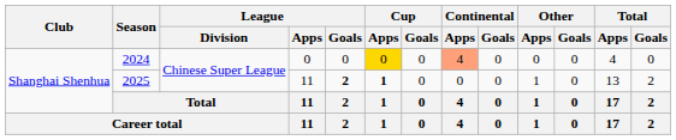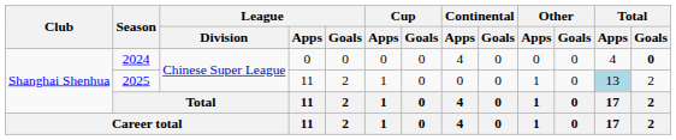2024 | Cup / Apps: gold background -> no background
2024 | Continental / Apps: lightsalmon background -> no background
2024 | Total / Goals: normal -> bold
2025 | League / Goals: bold -> normal
2025 | Cup / Apps: bold -> normal
2025 | Total / Apps: no background -> lightblue background
